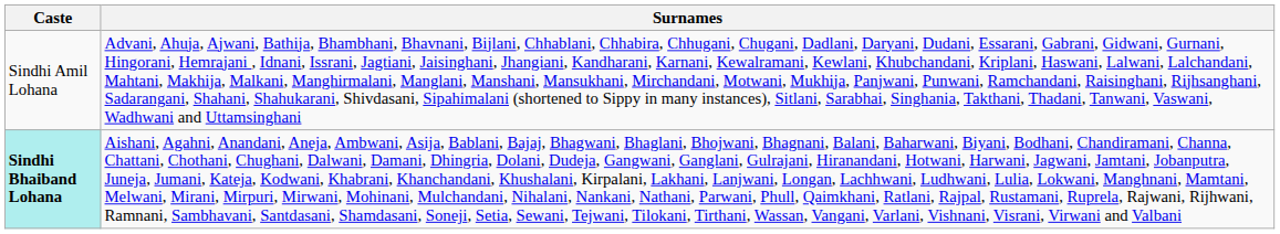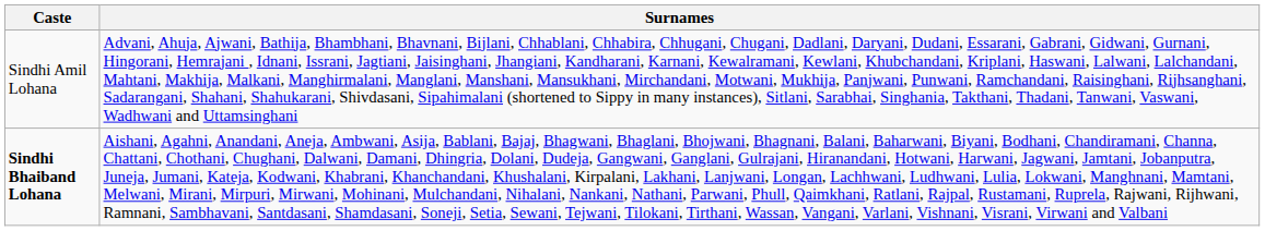Sindhi Bhaiband Lohana | Caste: paleturquoise background -> no background
